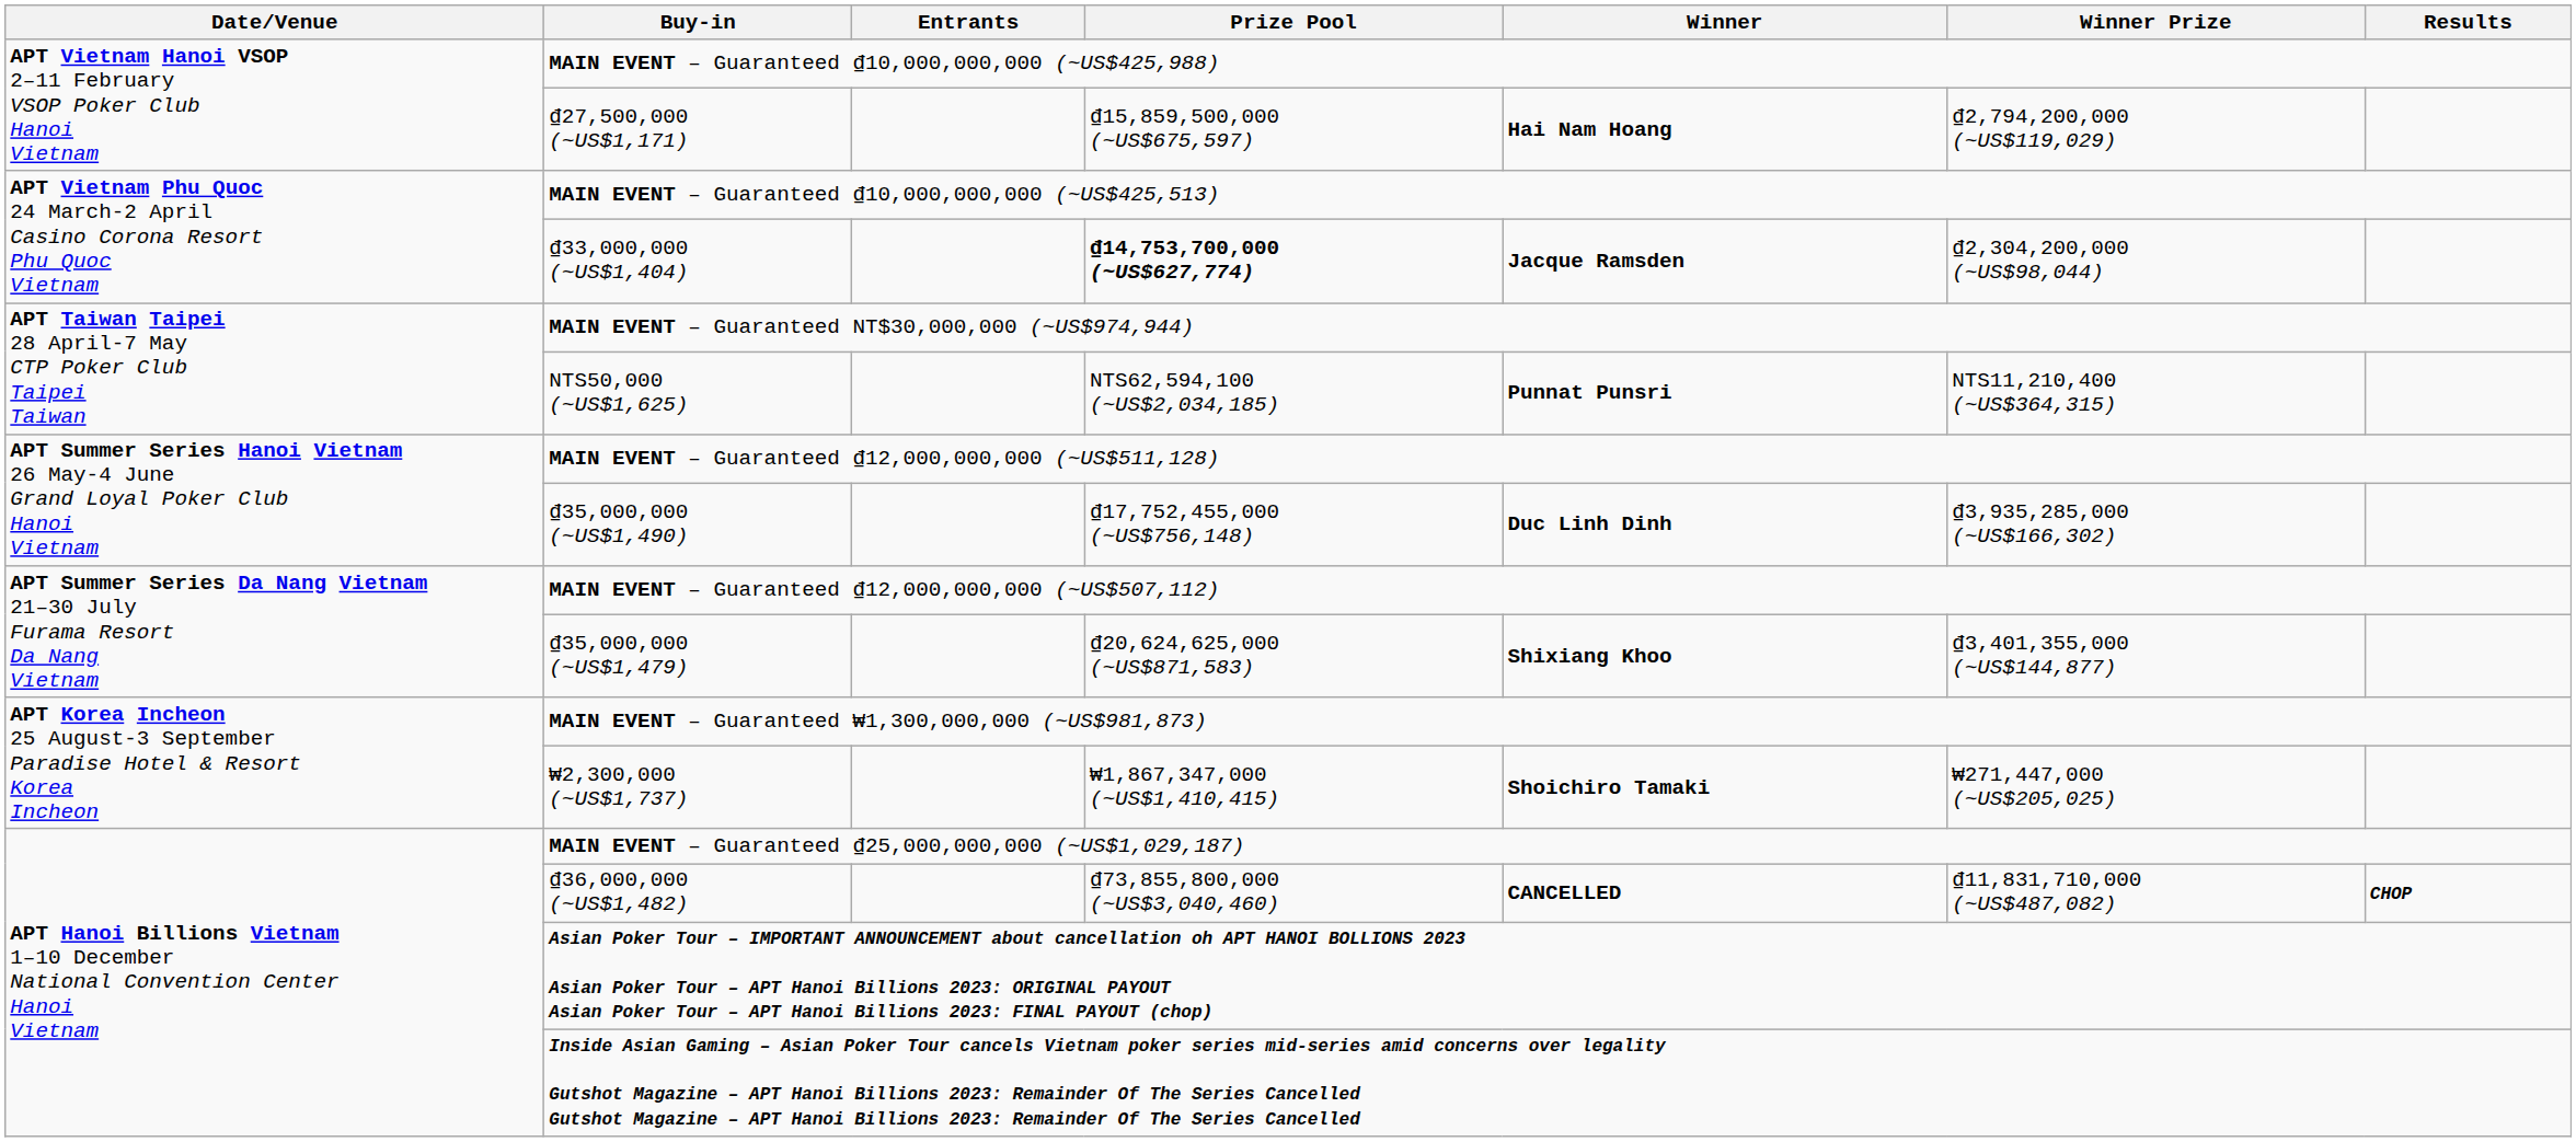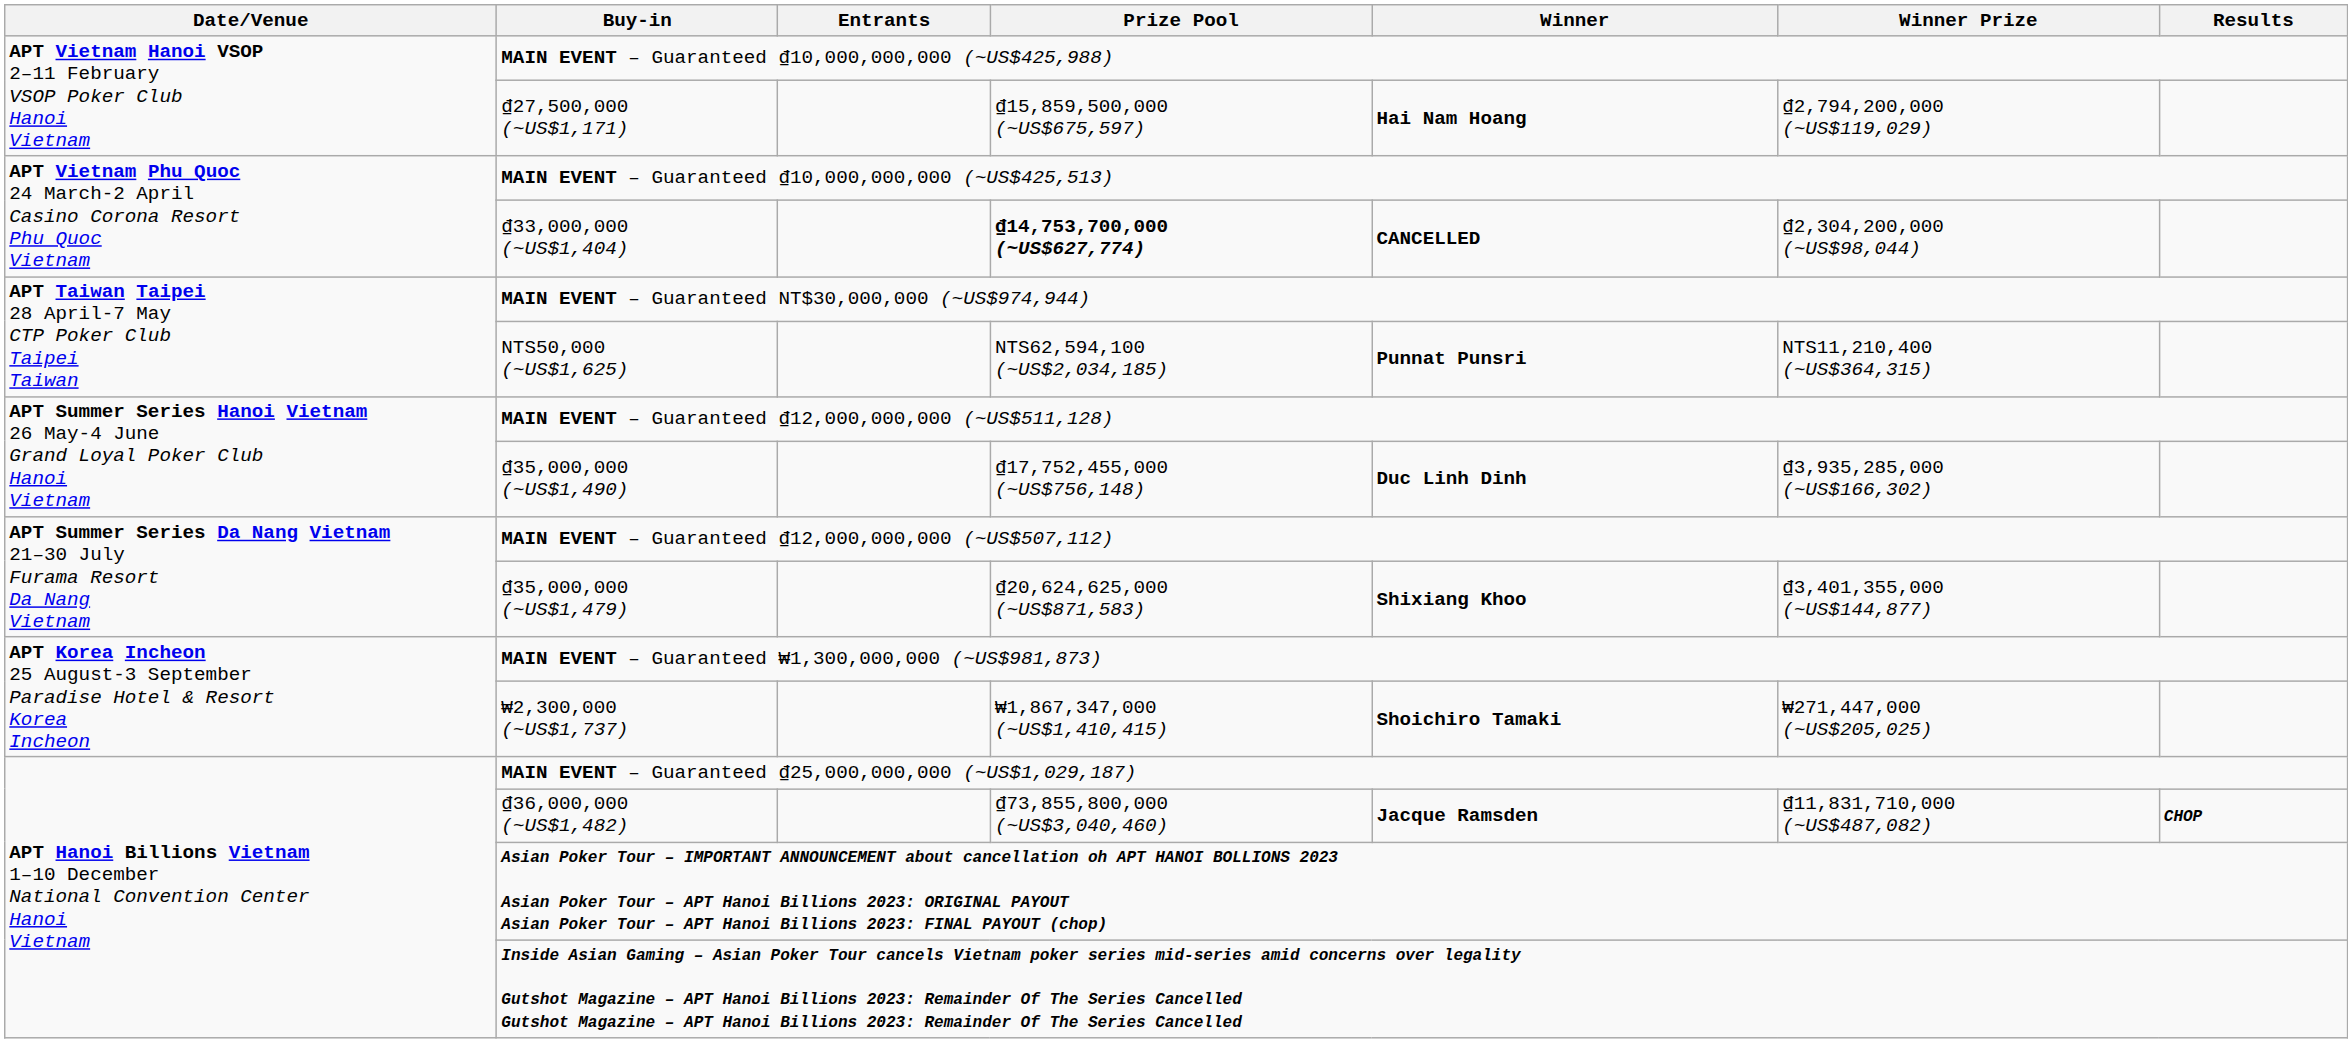₫33,000,000 (~US$1,404) | Winner: Jacque Ramsden -> CANCELLED
₫36,000,000 (~US$1,482) | Winner: CANCELLED -> Jacque Ramsden
